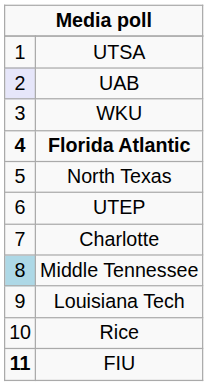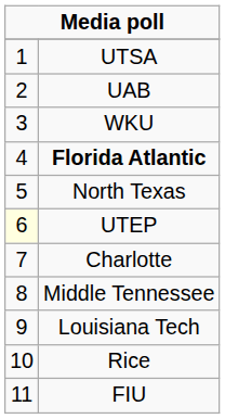UAB | column 1: lavender background -> no background
Florida Atlantic | column 1: bold -> normal
UTEP | column 1: no background -> lightyellow background
Middle Tennessee | column 1: lightblue background -> no background
FIU | column 1: bold -> normal
